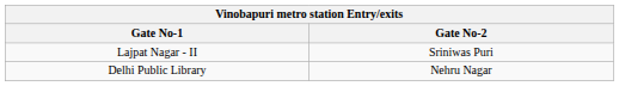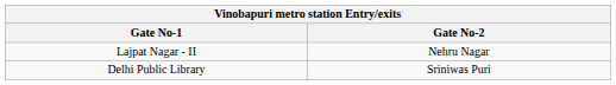Lajpat Nagar - II | Gate No-2: Sriniwas Puri -> Nehru Nagar
Delhi Public Library | Gate No-2: Nehru Nagar -> Sriniwas Puri
